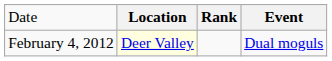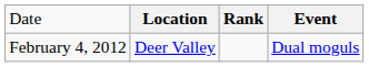February 4, 2012 | column 2: lightyellow background -> no background
